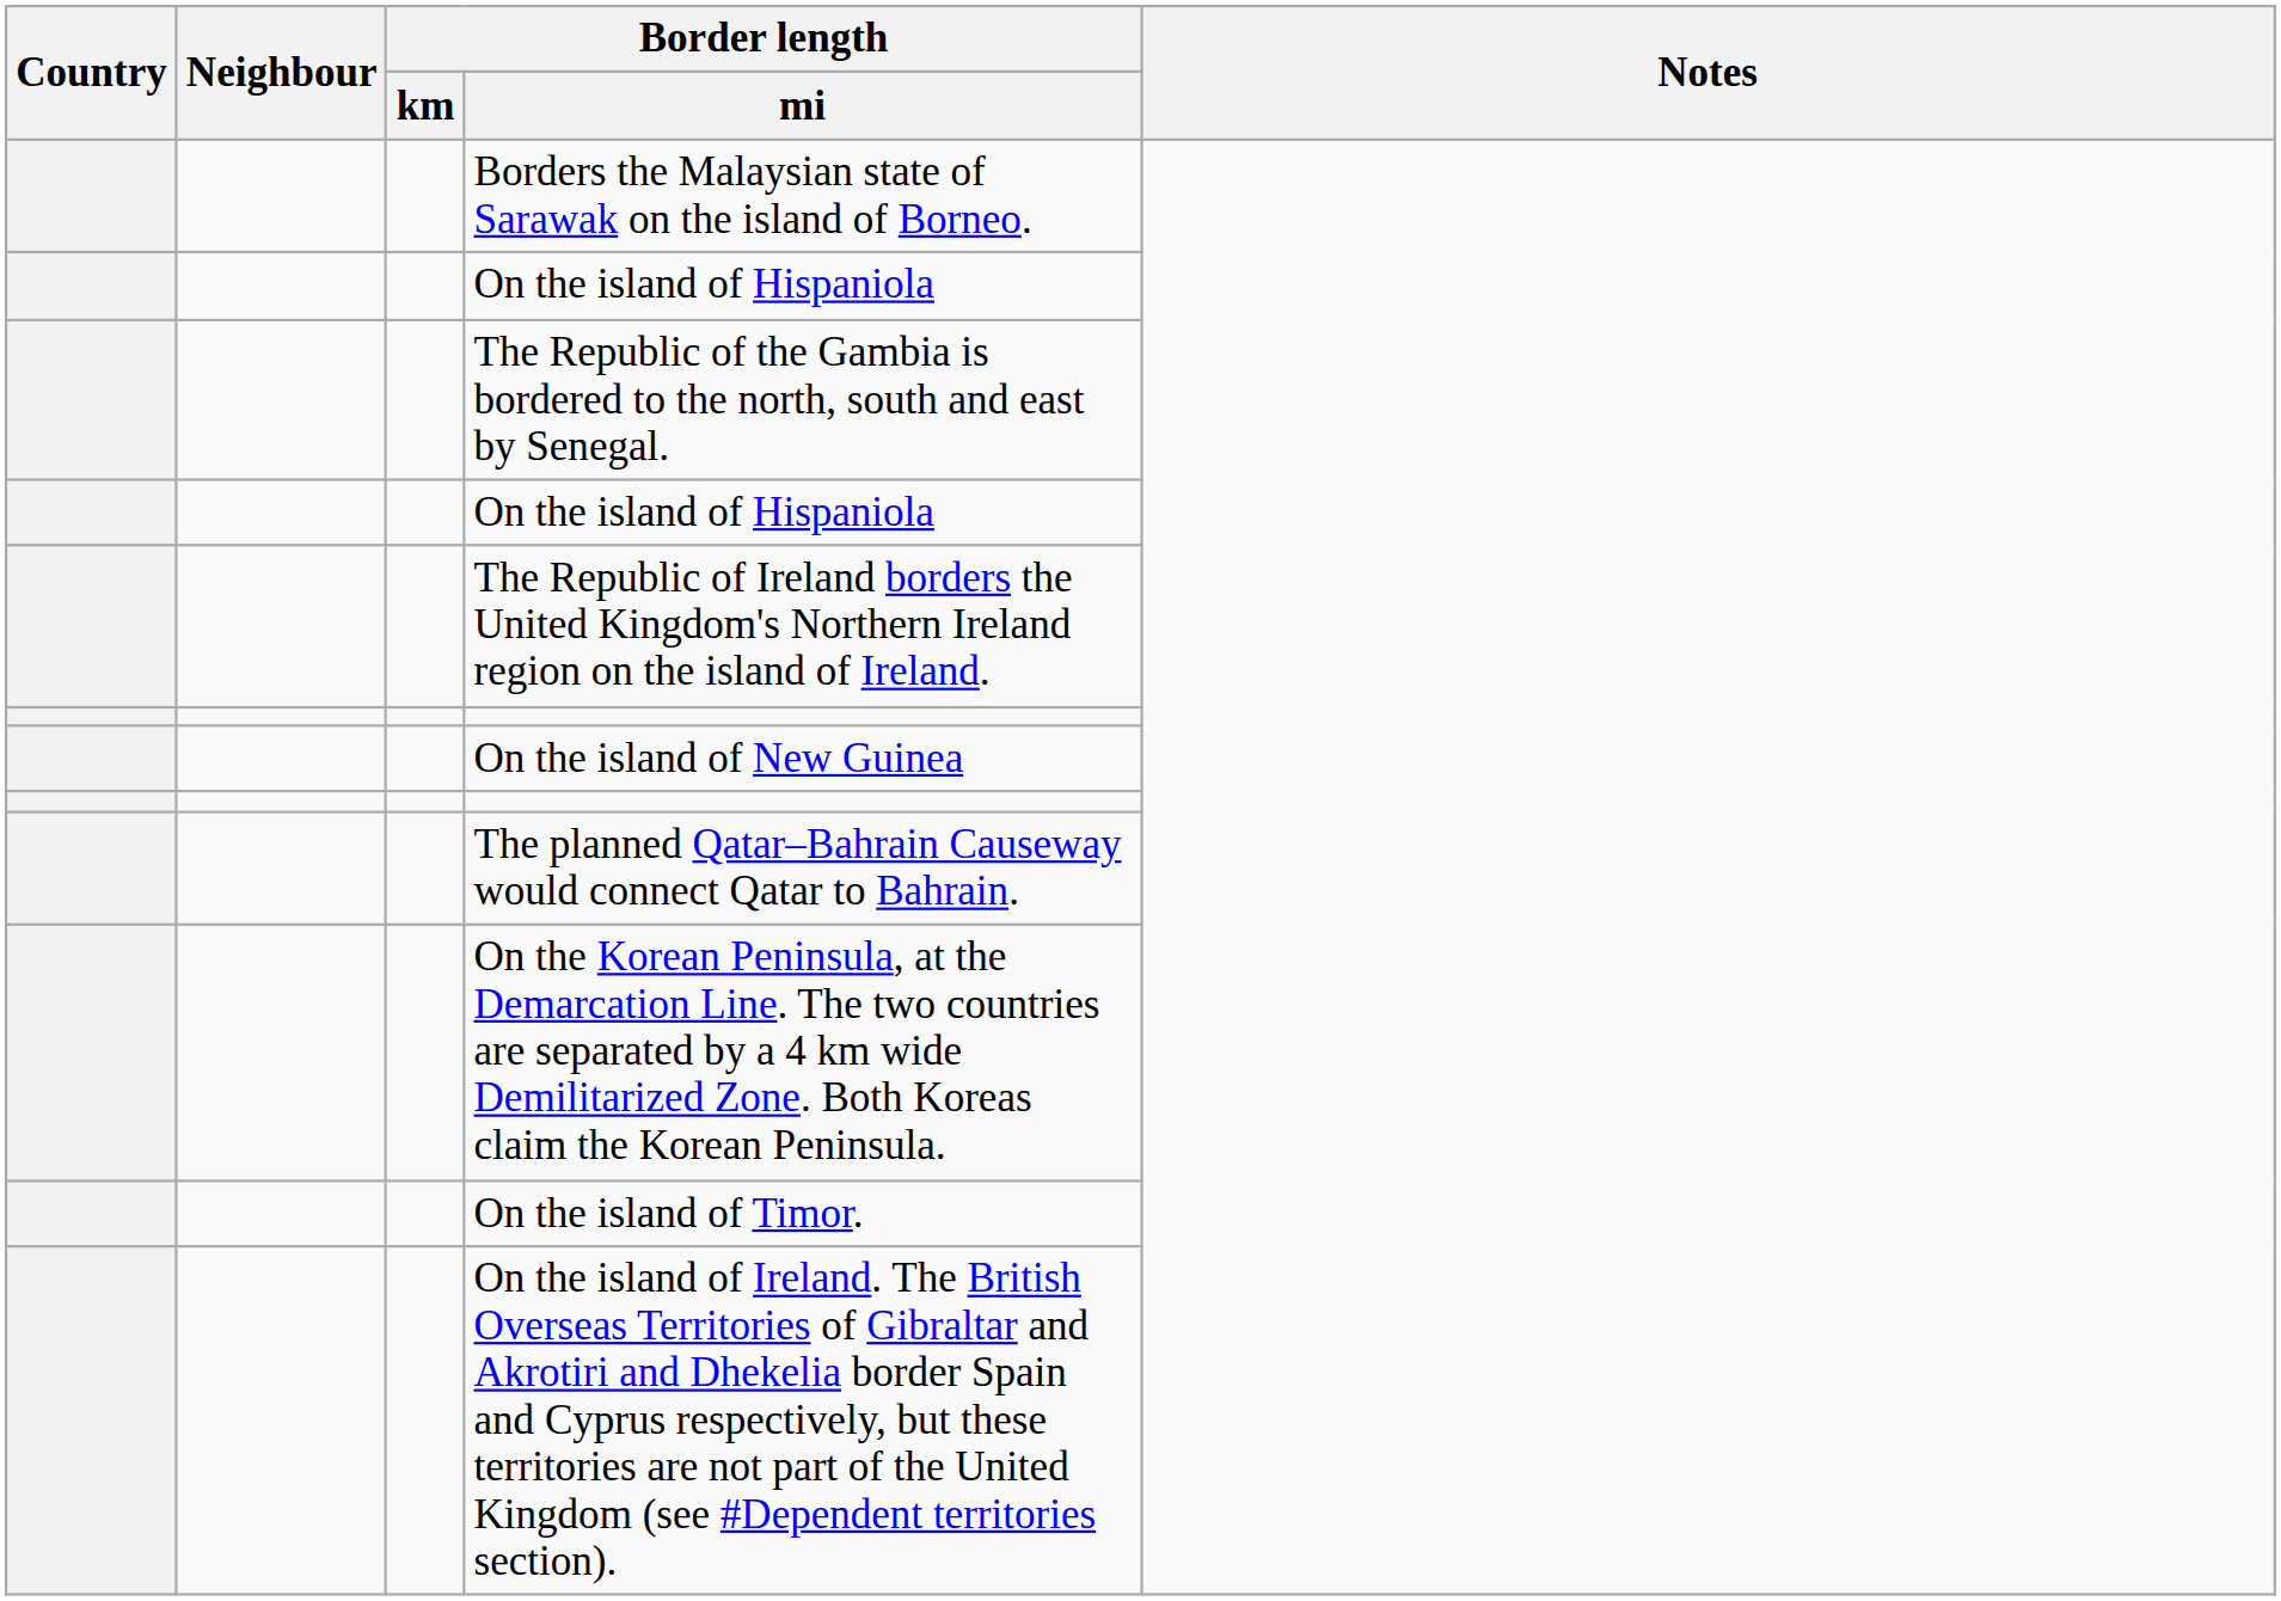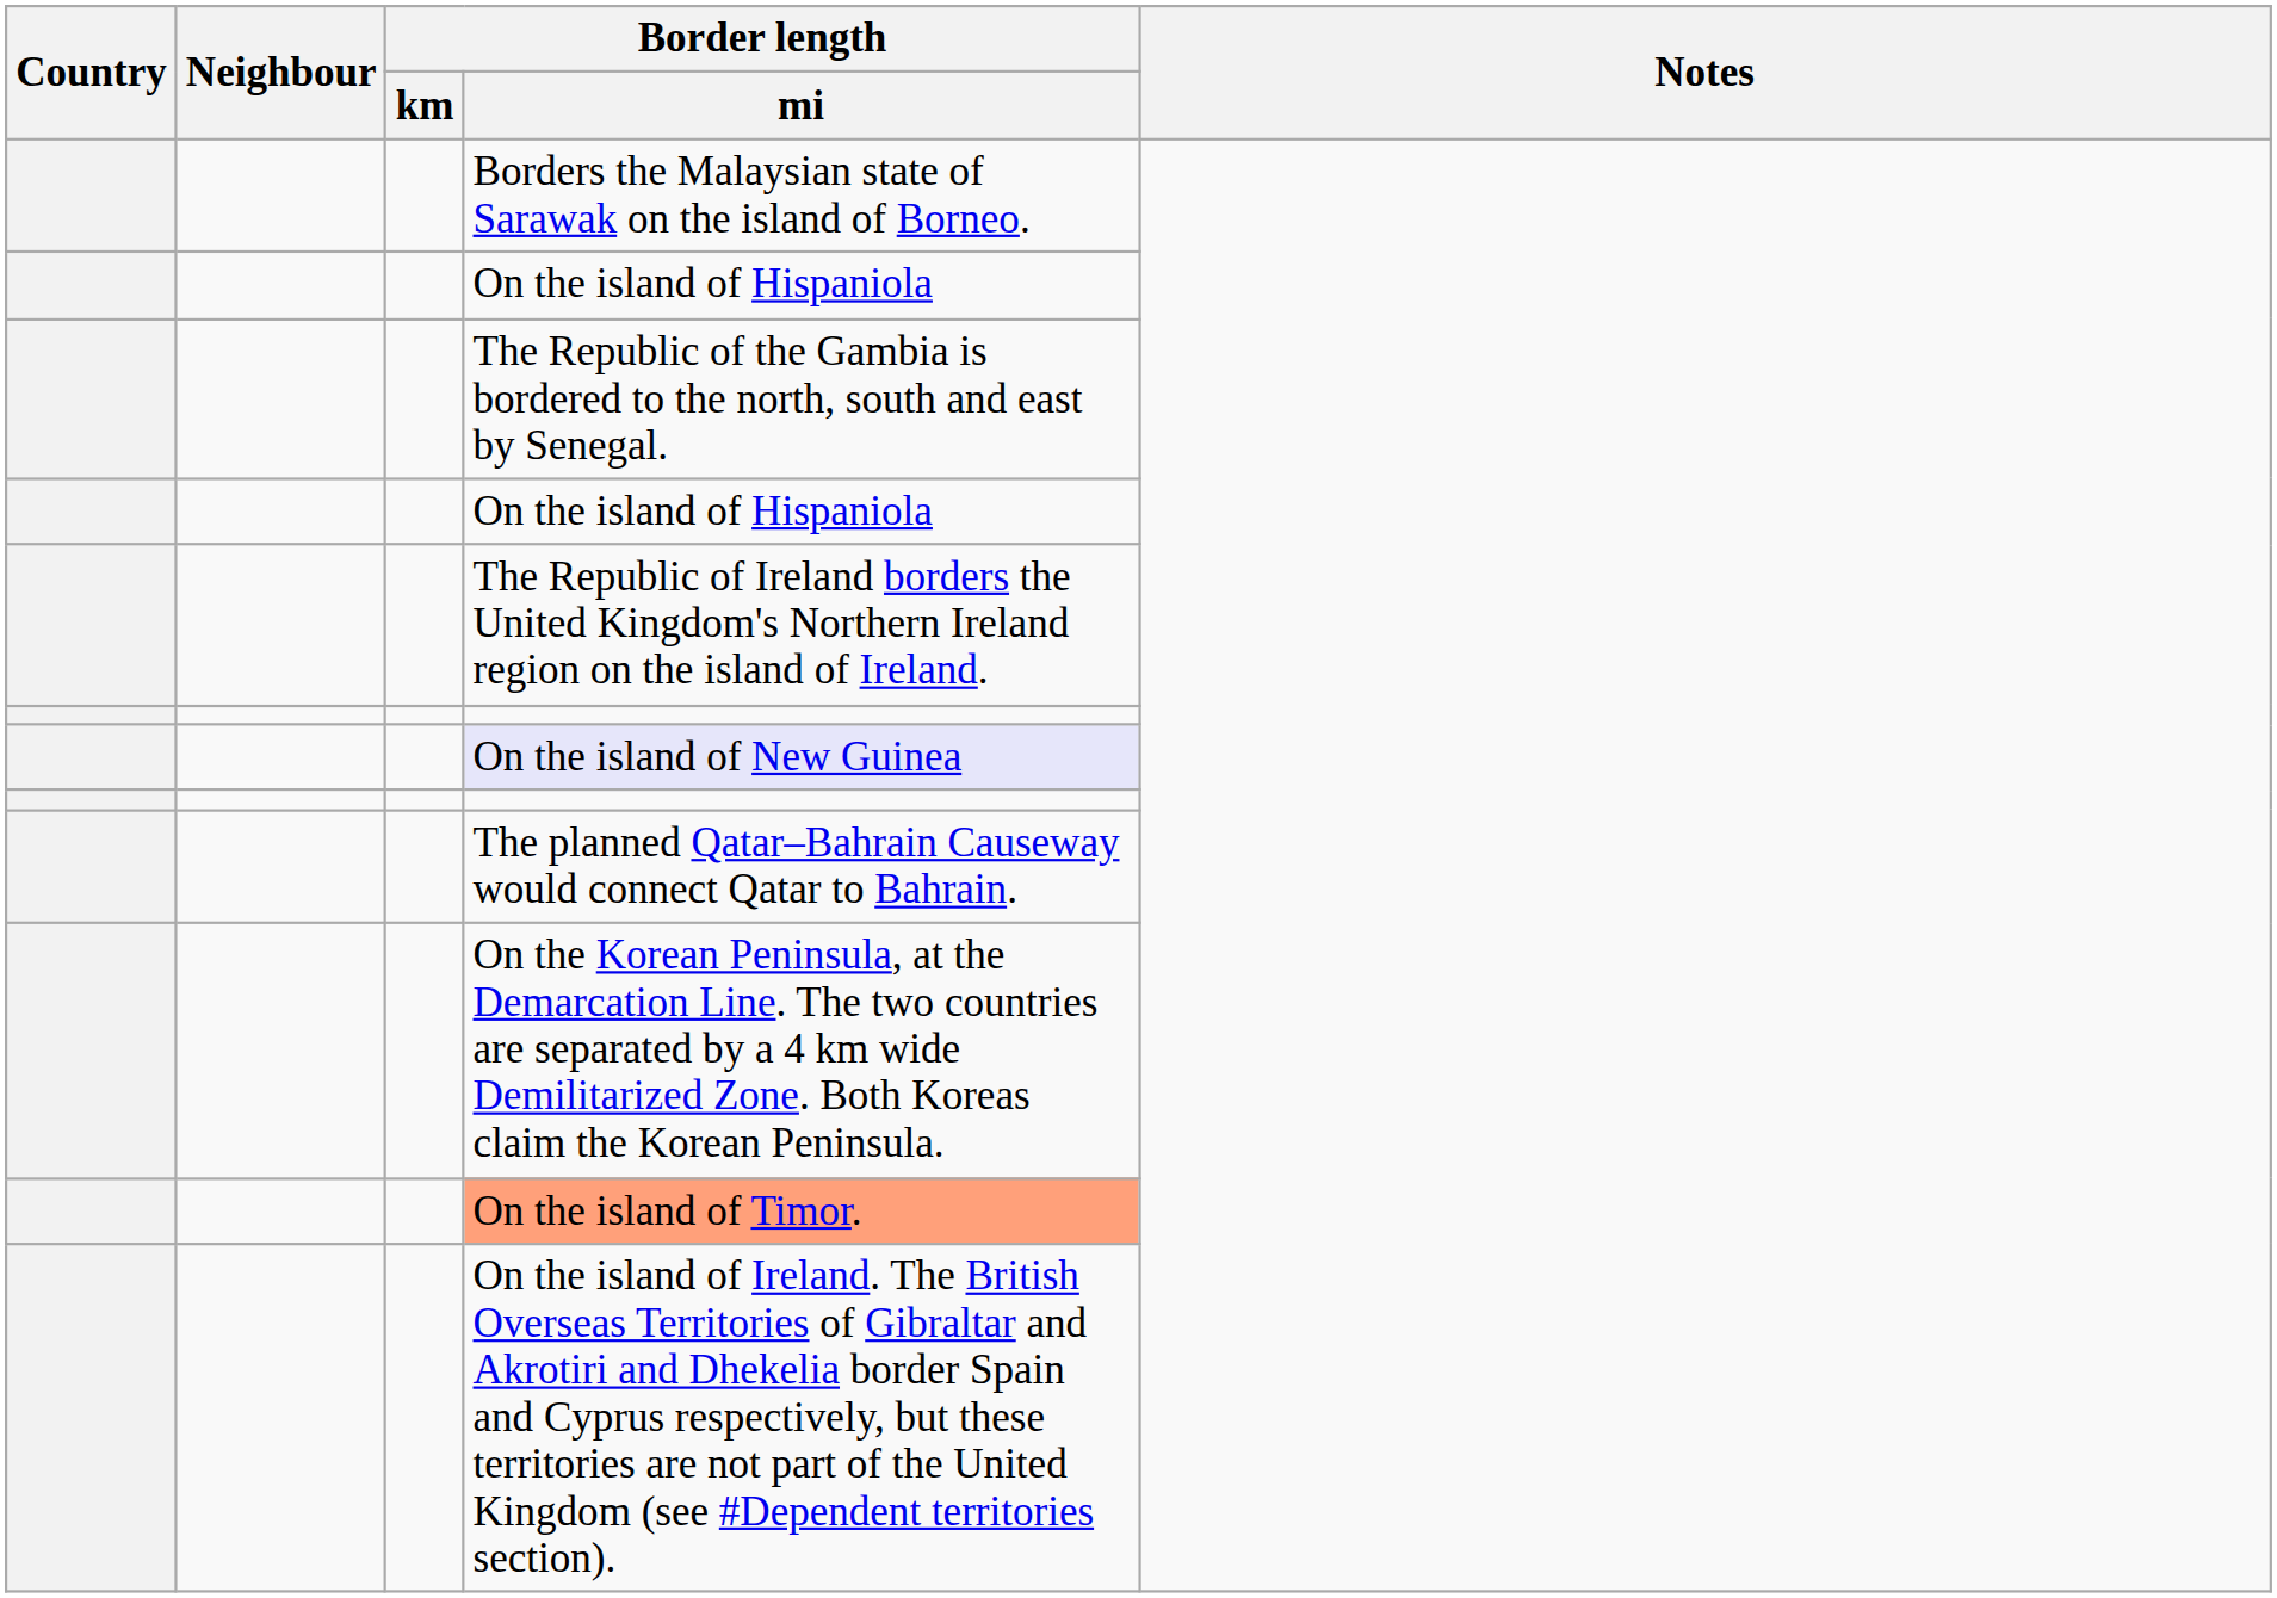On the island of New Guinea | Border length / mi: no background -> lavender background
On the island of Timor. | Border length / mi: no background -> lightsalmon background
